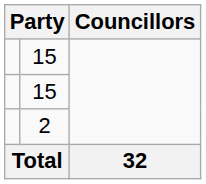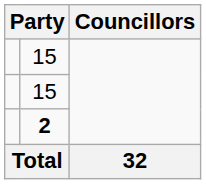2 | column 2: normal -> bold
